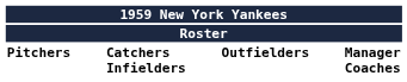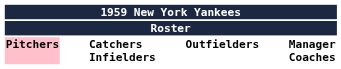Pitchers | column 1: no background -> pink background
